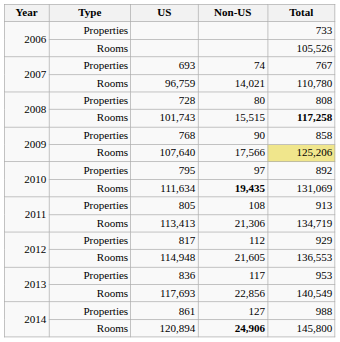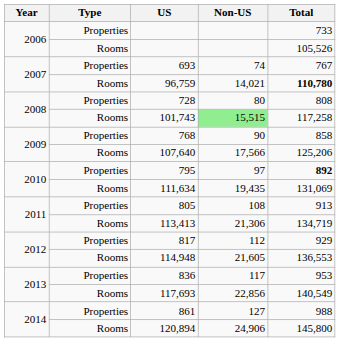96,759 | Total: normal -> bold
101,743 | Non-US: no background -> lightgreen background
101,743 | Total: bold -> normal
107,640 | Total: khaki background -> no background
795 | Total: normal -> bold
111,634 | Non-US: bold -> normal
120,894 | Non-US: bold -> normal
